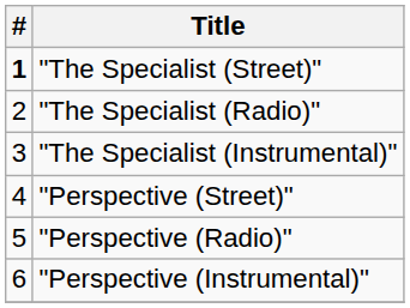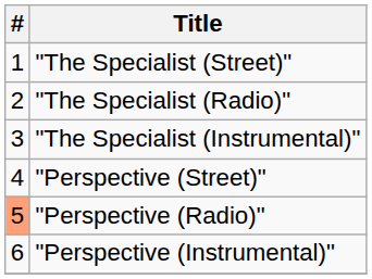"The Specialist (Street)" | #: bold -> normal
"Perspective (Radio)" | #: no background -> lightsalmon background
